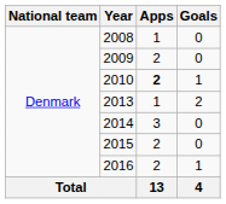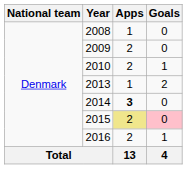2010 | Apps: bold -> normal
2014 | Apps: normal -> bold
2015 | Apps: no background -> khaki background
2015 | Goals: no background -> pink background
